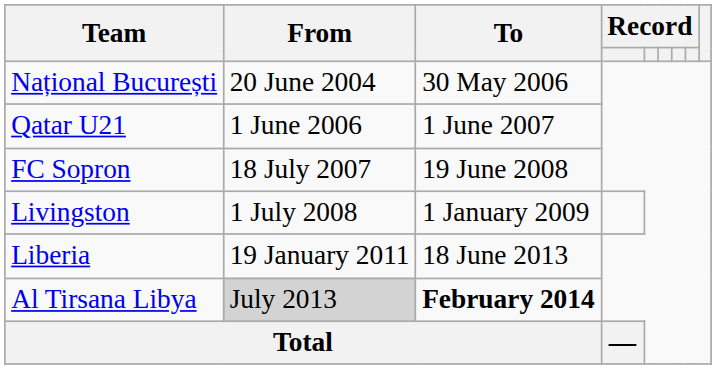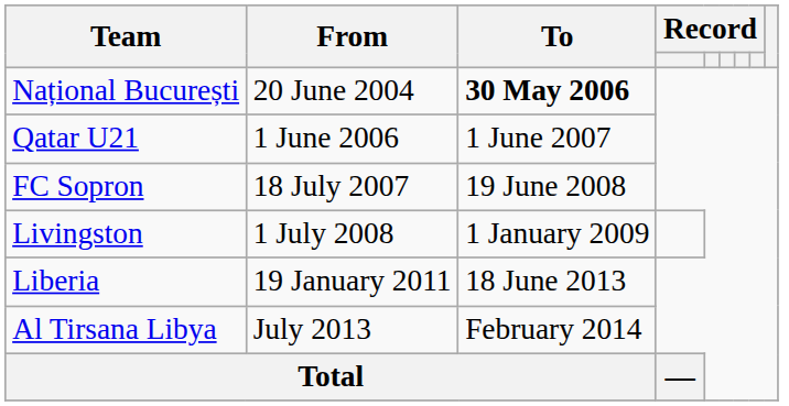Național București | To: normal -> bold
Al Tirsana Libya | From: lightgrey background -> no background
Al Tirsana Libya | To: bold -> normal
